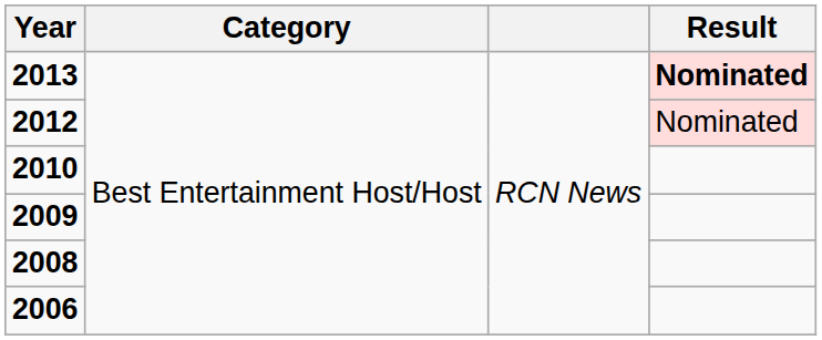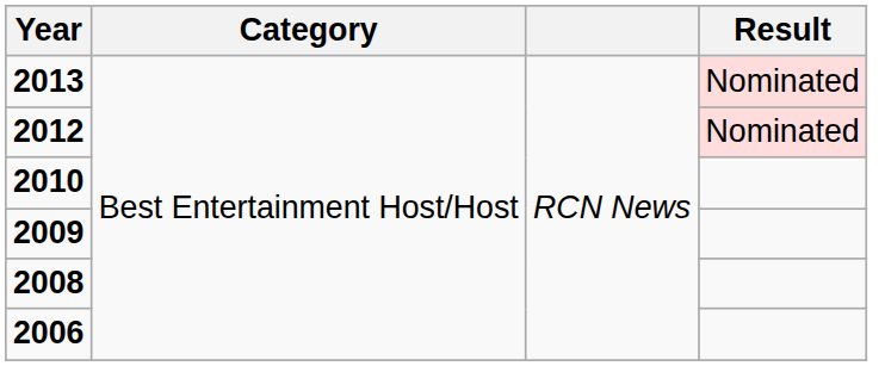2013 | Result: bold -> normal
